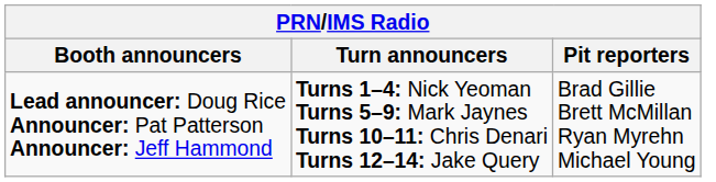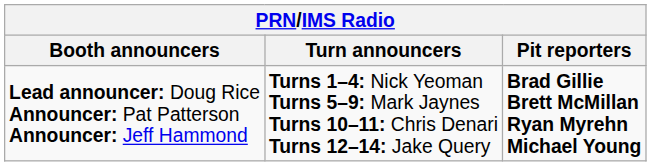row 3 | Pit reporters: normal -> bold
